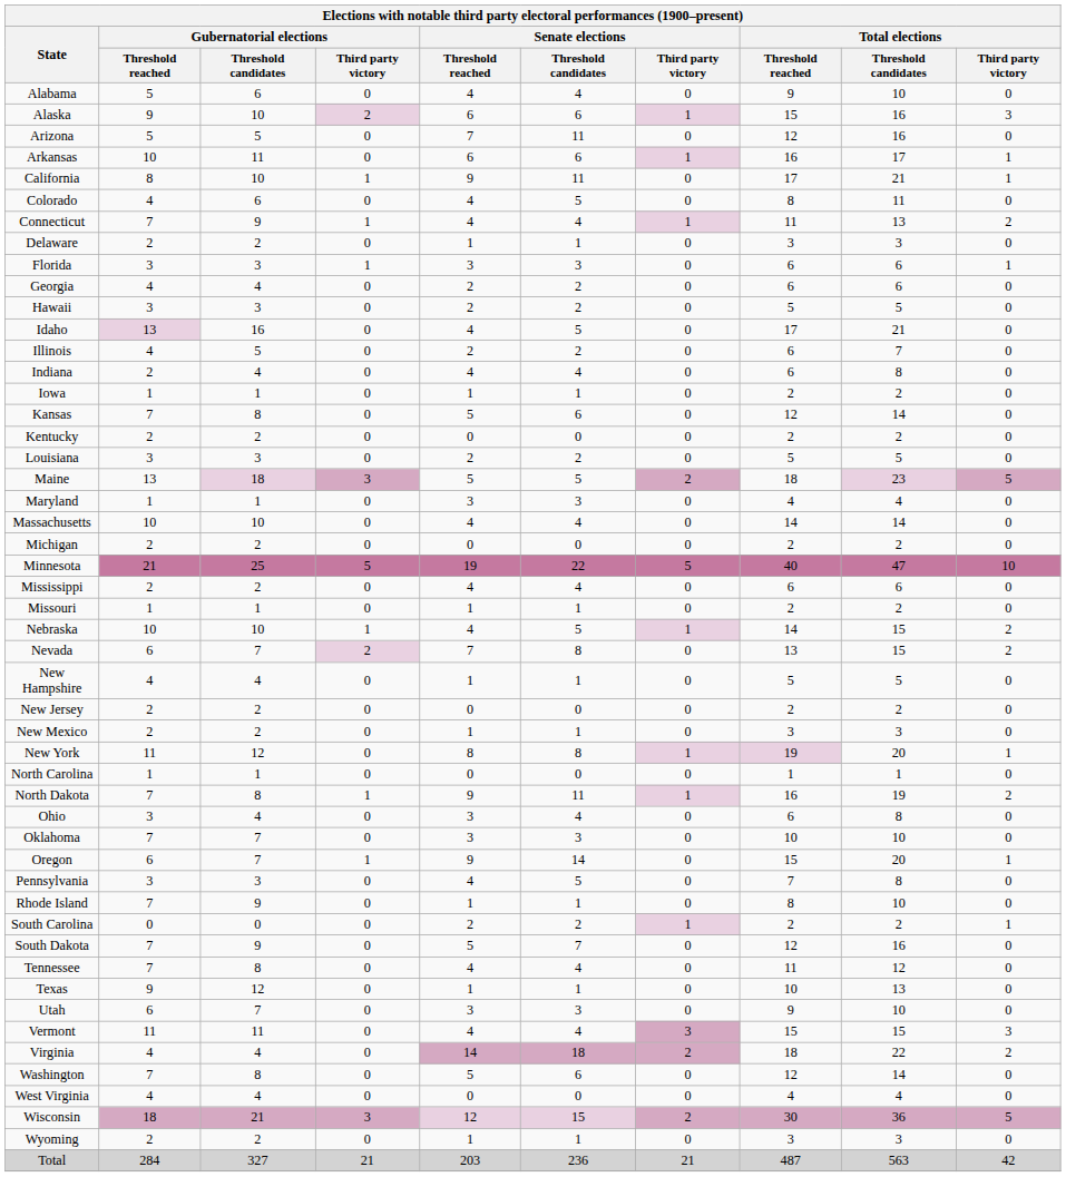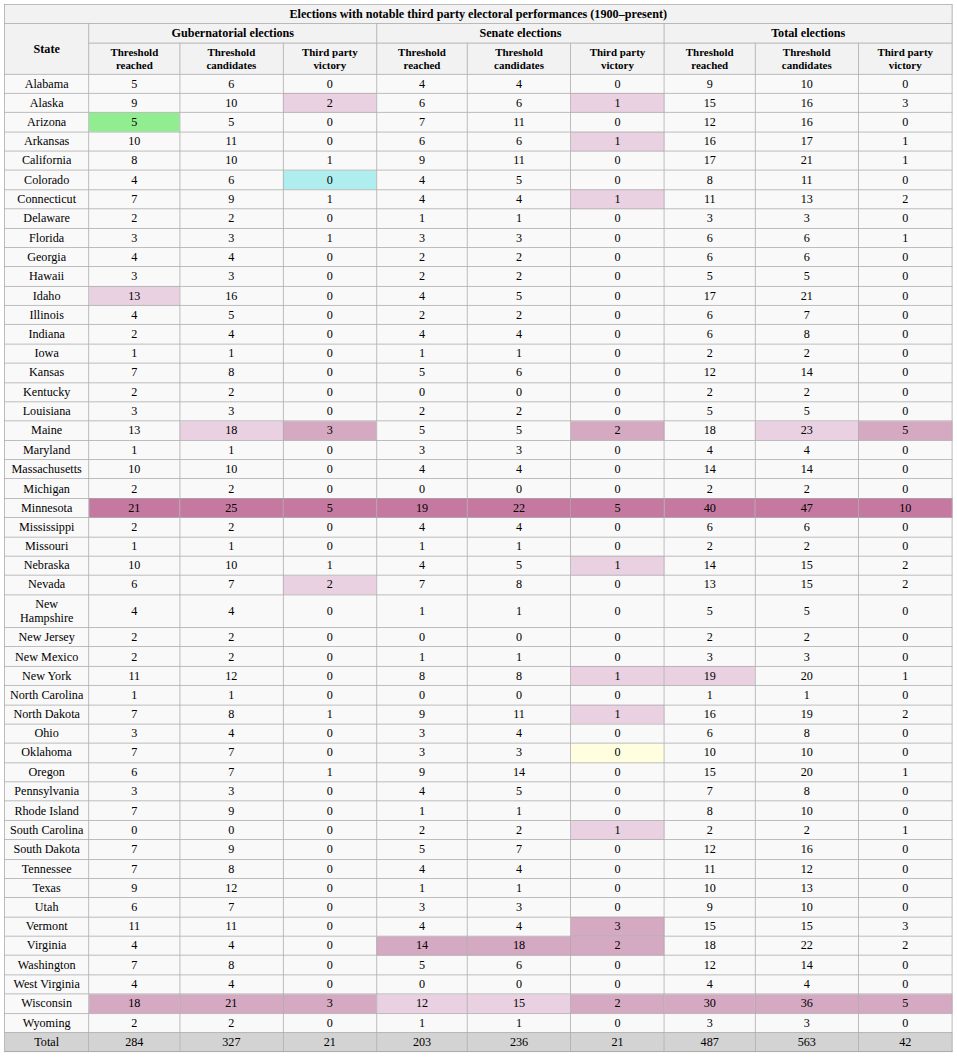Arizona | Gubernatorial elections / Threshold reached: no background -> lightgreen background
Colorado | Gubernatorial elections / Third party victory: no background -> paleturquoise background
Oklahoma | Senate elections / Third party victory: no background -> lightyellow background
